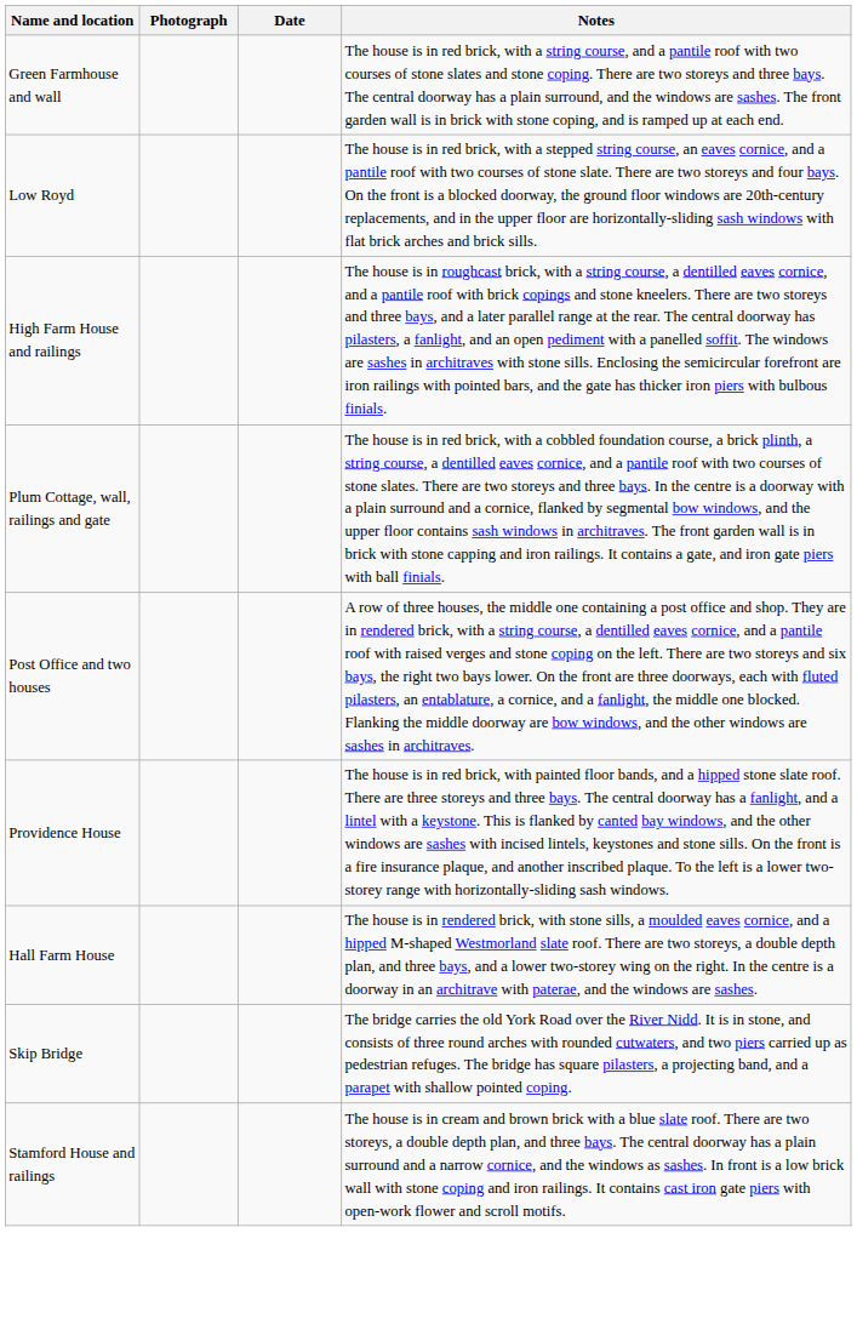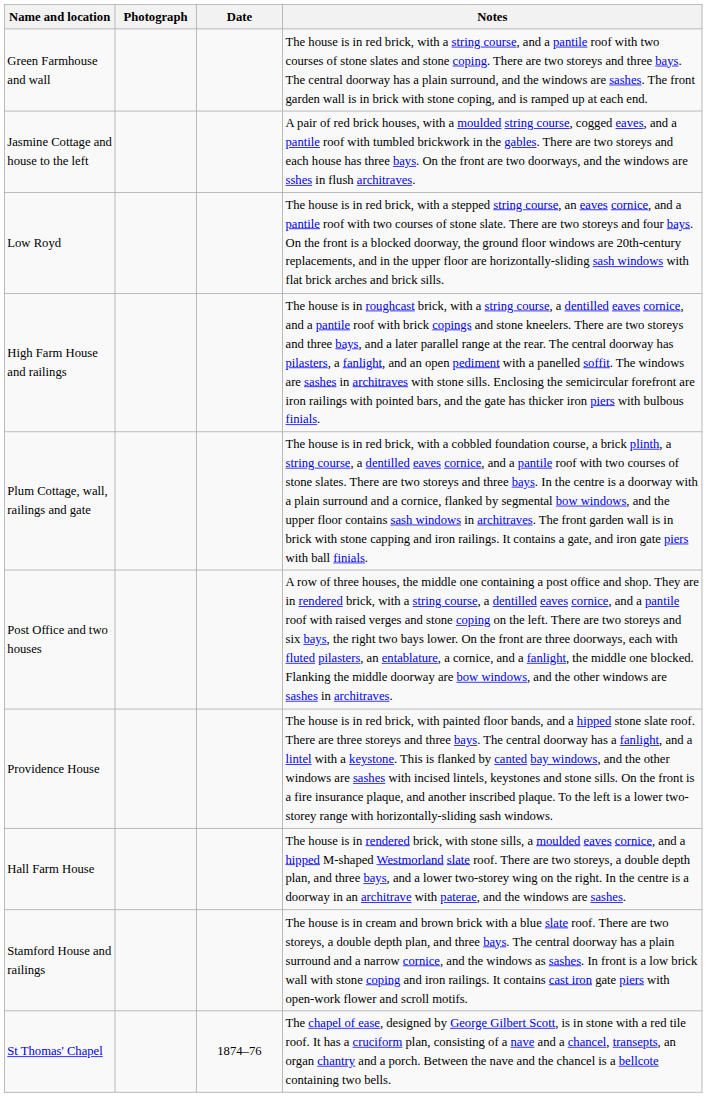+ row: Jasmine Cottage and house to the left | A pair of red brick houses, with a moulded string course, cogged eaves, and a pantile roof with tumbled brickwork in the gables. There are two storeys and each house has three bays. On the front are two doorways, and the windows are sshes in flush architraves.
- row: Skip Bridge | The bridge carries the old York Road over the River Nidd. It is in stone, and consists of three round arches with rounded cutwaters, and two piers carried up as pedestrian refuges. The bridge has square pilasters, a projecting band, and a parapet with shallow pointed coping.
+ row: St Thomas' Chapel | 1874–76 | The chapel of ease, designed by George Gilbert Scott, is in stone with a red tile roof. It has a cruciform plan, consisting of a nave and a chancel, transepts, an organ chantry and a porch. Between the nave and the chancel is a bellcote containing two bells.
